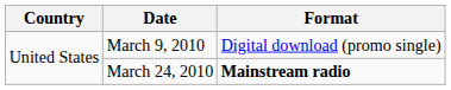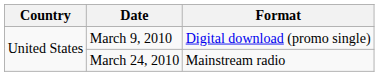March 24, 2010 | Format: bold -> normal
